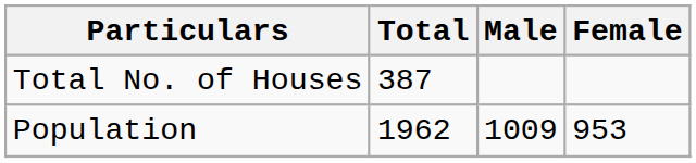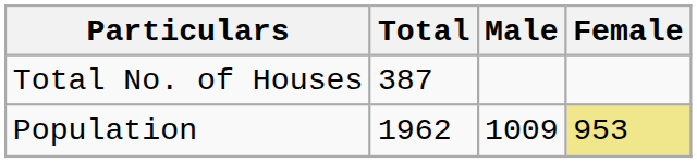Population | Female: no background -> khaki background
